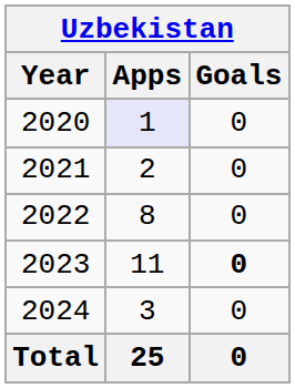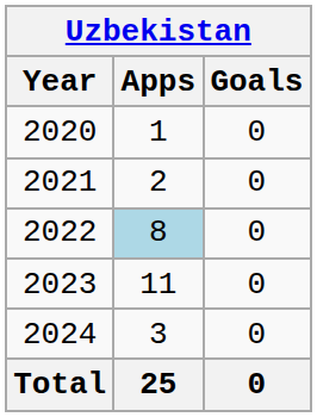2020 | Apps: lavender background -> no background
2022 | Apps: no background -> lightblue background
2023 | Goals: bold -> normal
